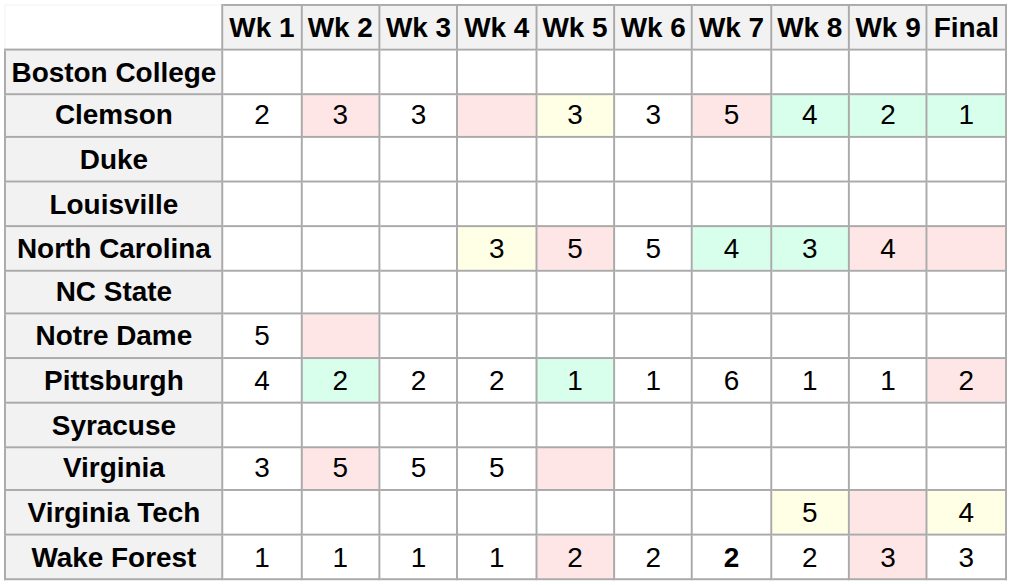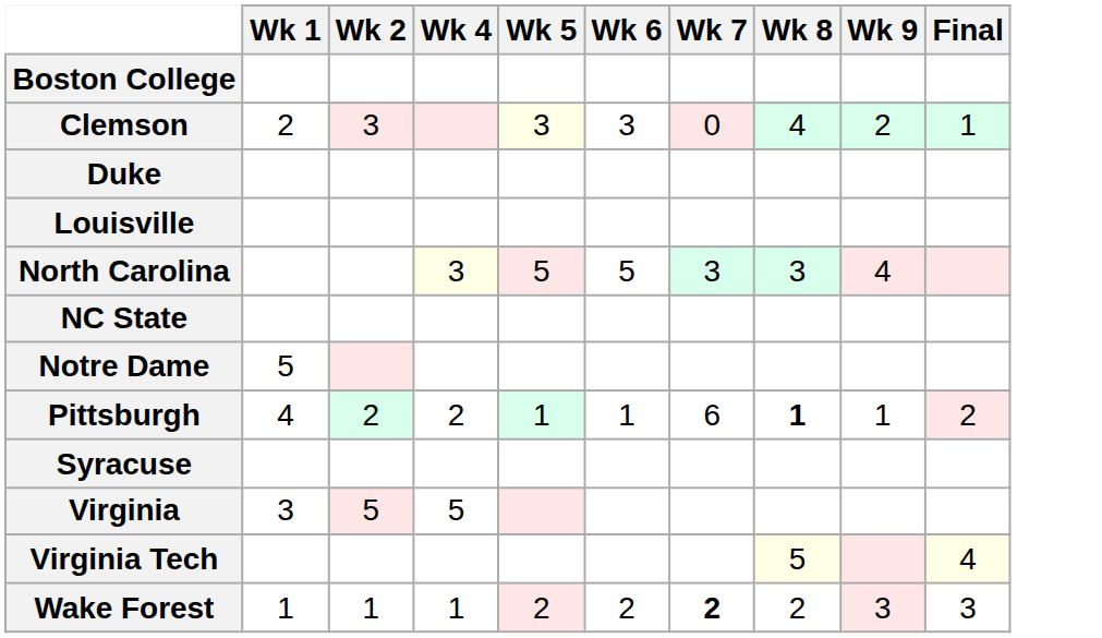- column: Wk 3 | 3 | 2 | 5 | 1
Clemson | Wk 7: 5 -> 0
North Carolina | Wk 7: 4 -> 3
Pittsburgh | Wk 8: normal -> bold
